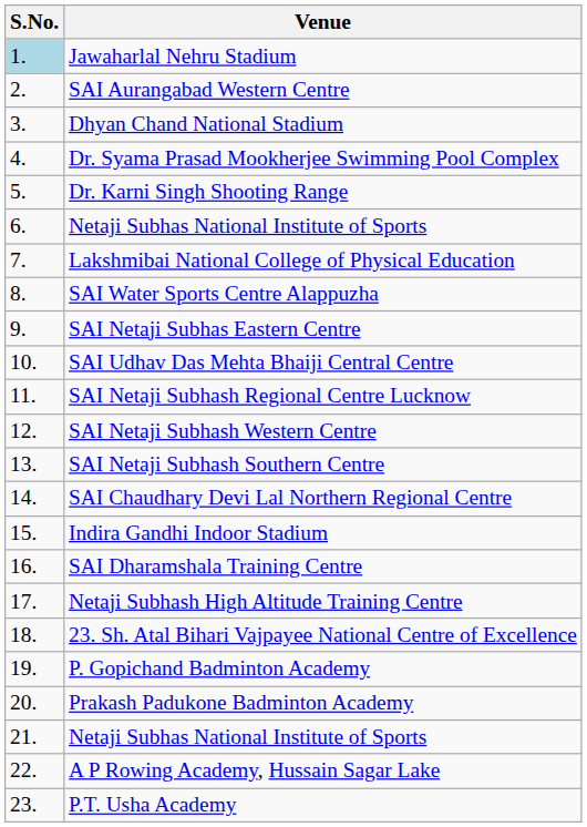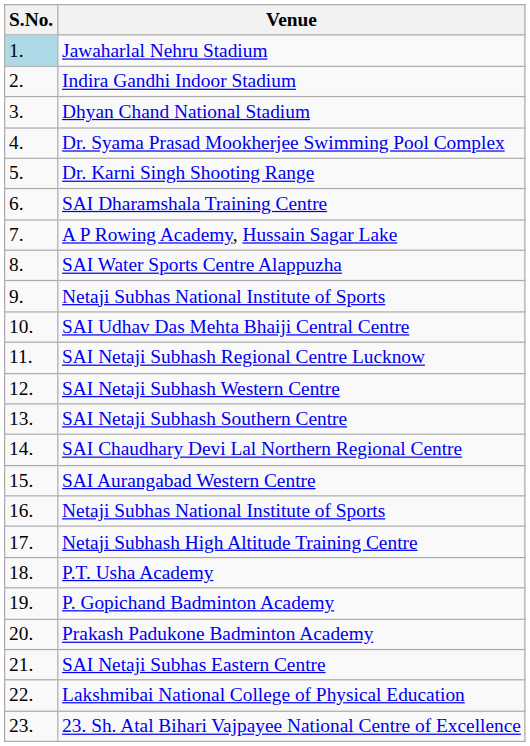row 3 | Venue: SAI Aurangabad Western Centre -> Indira Gandhi Indoor Stadium
row 7 | Venue: Netaji Subhas National Institute of Sports -> SAI Dharamshala Training Centre
row 8 | Venue: Lakshmibai National College of Physical Education -> A P Rowing Academy, Hussain Sagar Lake
row 10 | Venue: SAI Netaji Subhas Eastern Centre -> Netaji Subhas National Institute of Sports
row 16 | Venue: Indira Gandhi Indoor Stadium -> SAI Aurangabad Western Centre
row 17 | Venue: SAI Dharamshala Training Centre -> Netaji Subhas National Institute of Sports
row 19 | Venue: 23. Sh. Atal Bihari Vajpayee National Centre of Excellence -> P.T. Usha Academy
row 22 | Venue: Netaji Subhas National Institute of Sports -> SAI Netaji Subhas Eastern Centre
row 23 | Venue: A P Rowing Academy, Hussain Sagar Lake -> Lakshmibai National College of Physical Education
row 24 | Venue: P.T. Usha Academy -> 23. Sh. Atal Bihari Vajpayee National Centre of Excellence
